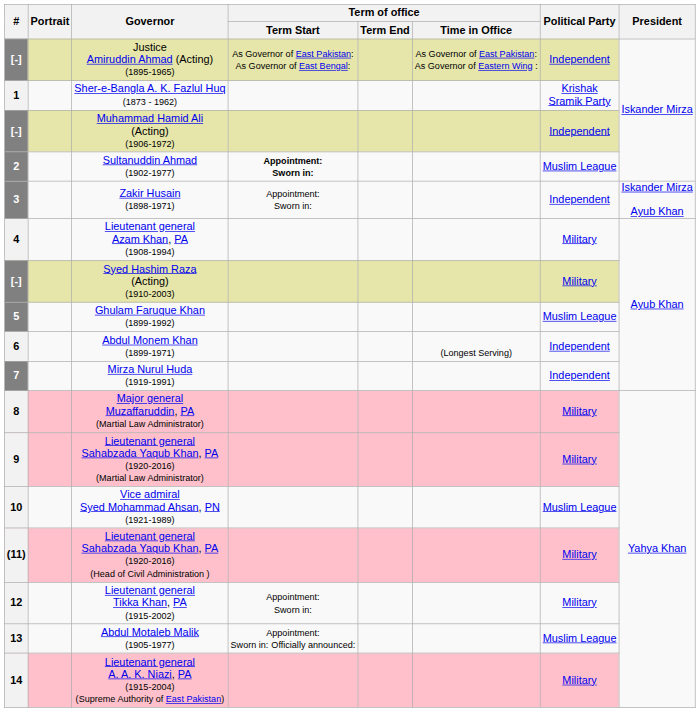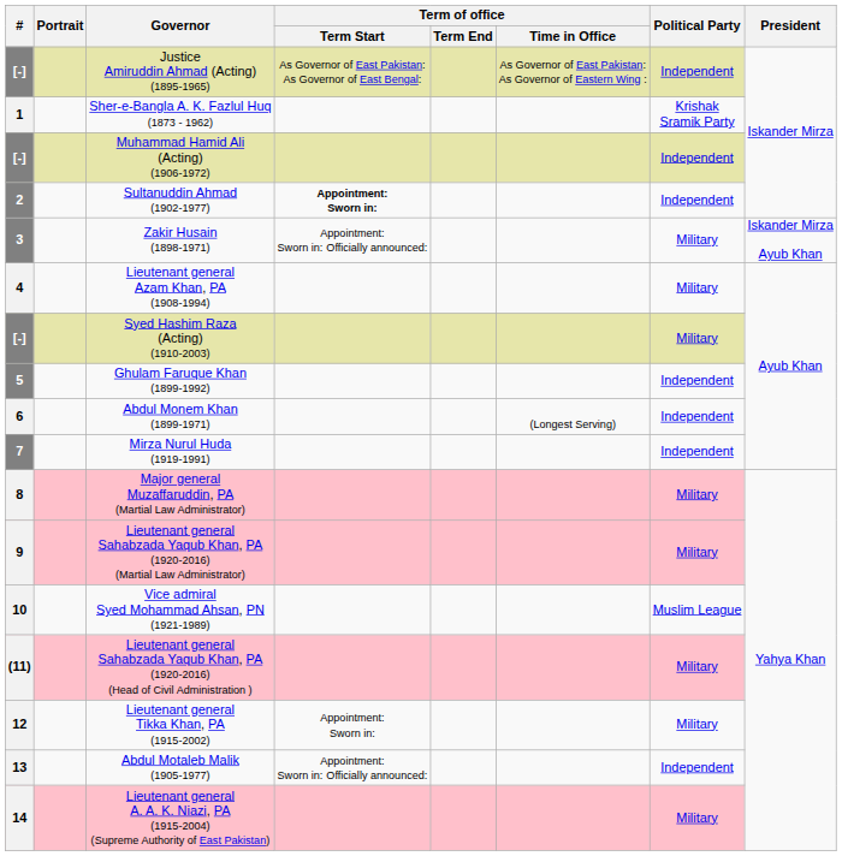Sultanuddin Ahmad (1902-1977) | Political Party: Muslim League -> Independent
Zakir Husain (1898-1971) | Term of office / Term Start: Appointment: Sworn in: -> Appointment: Sworn in: Officially announced:
Zakir Husain (1898-1971) | Political Party: Independent -> Military
Ghulam Faruque Khan (1899-1992) | Political Party: Muslim League -> Independent
Abdul Motaleb Malik (1905-1977) | Political Party: Muslim League -> Independent
